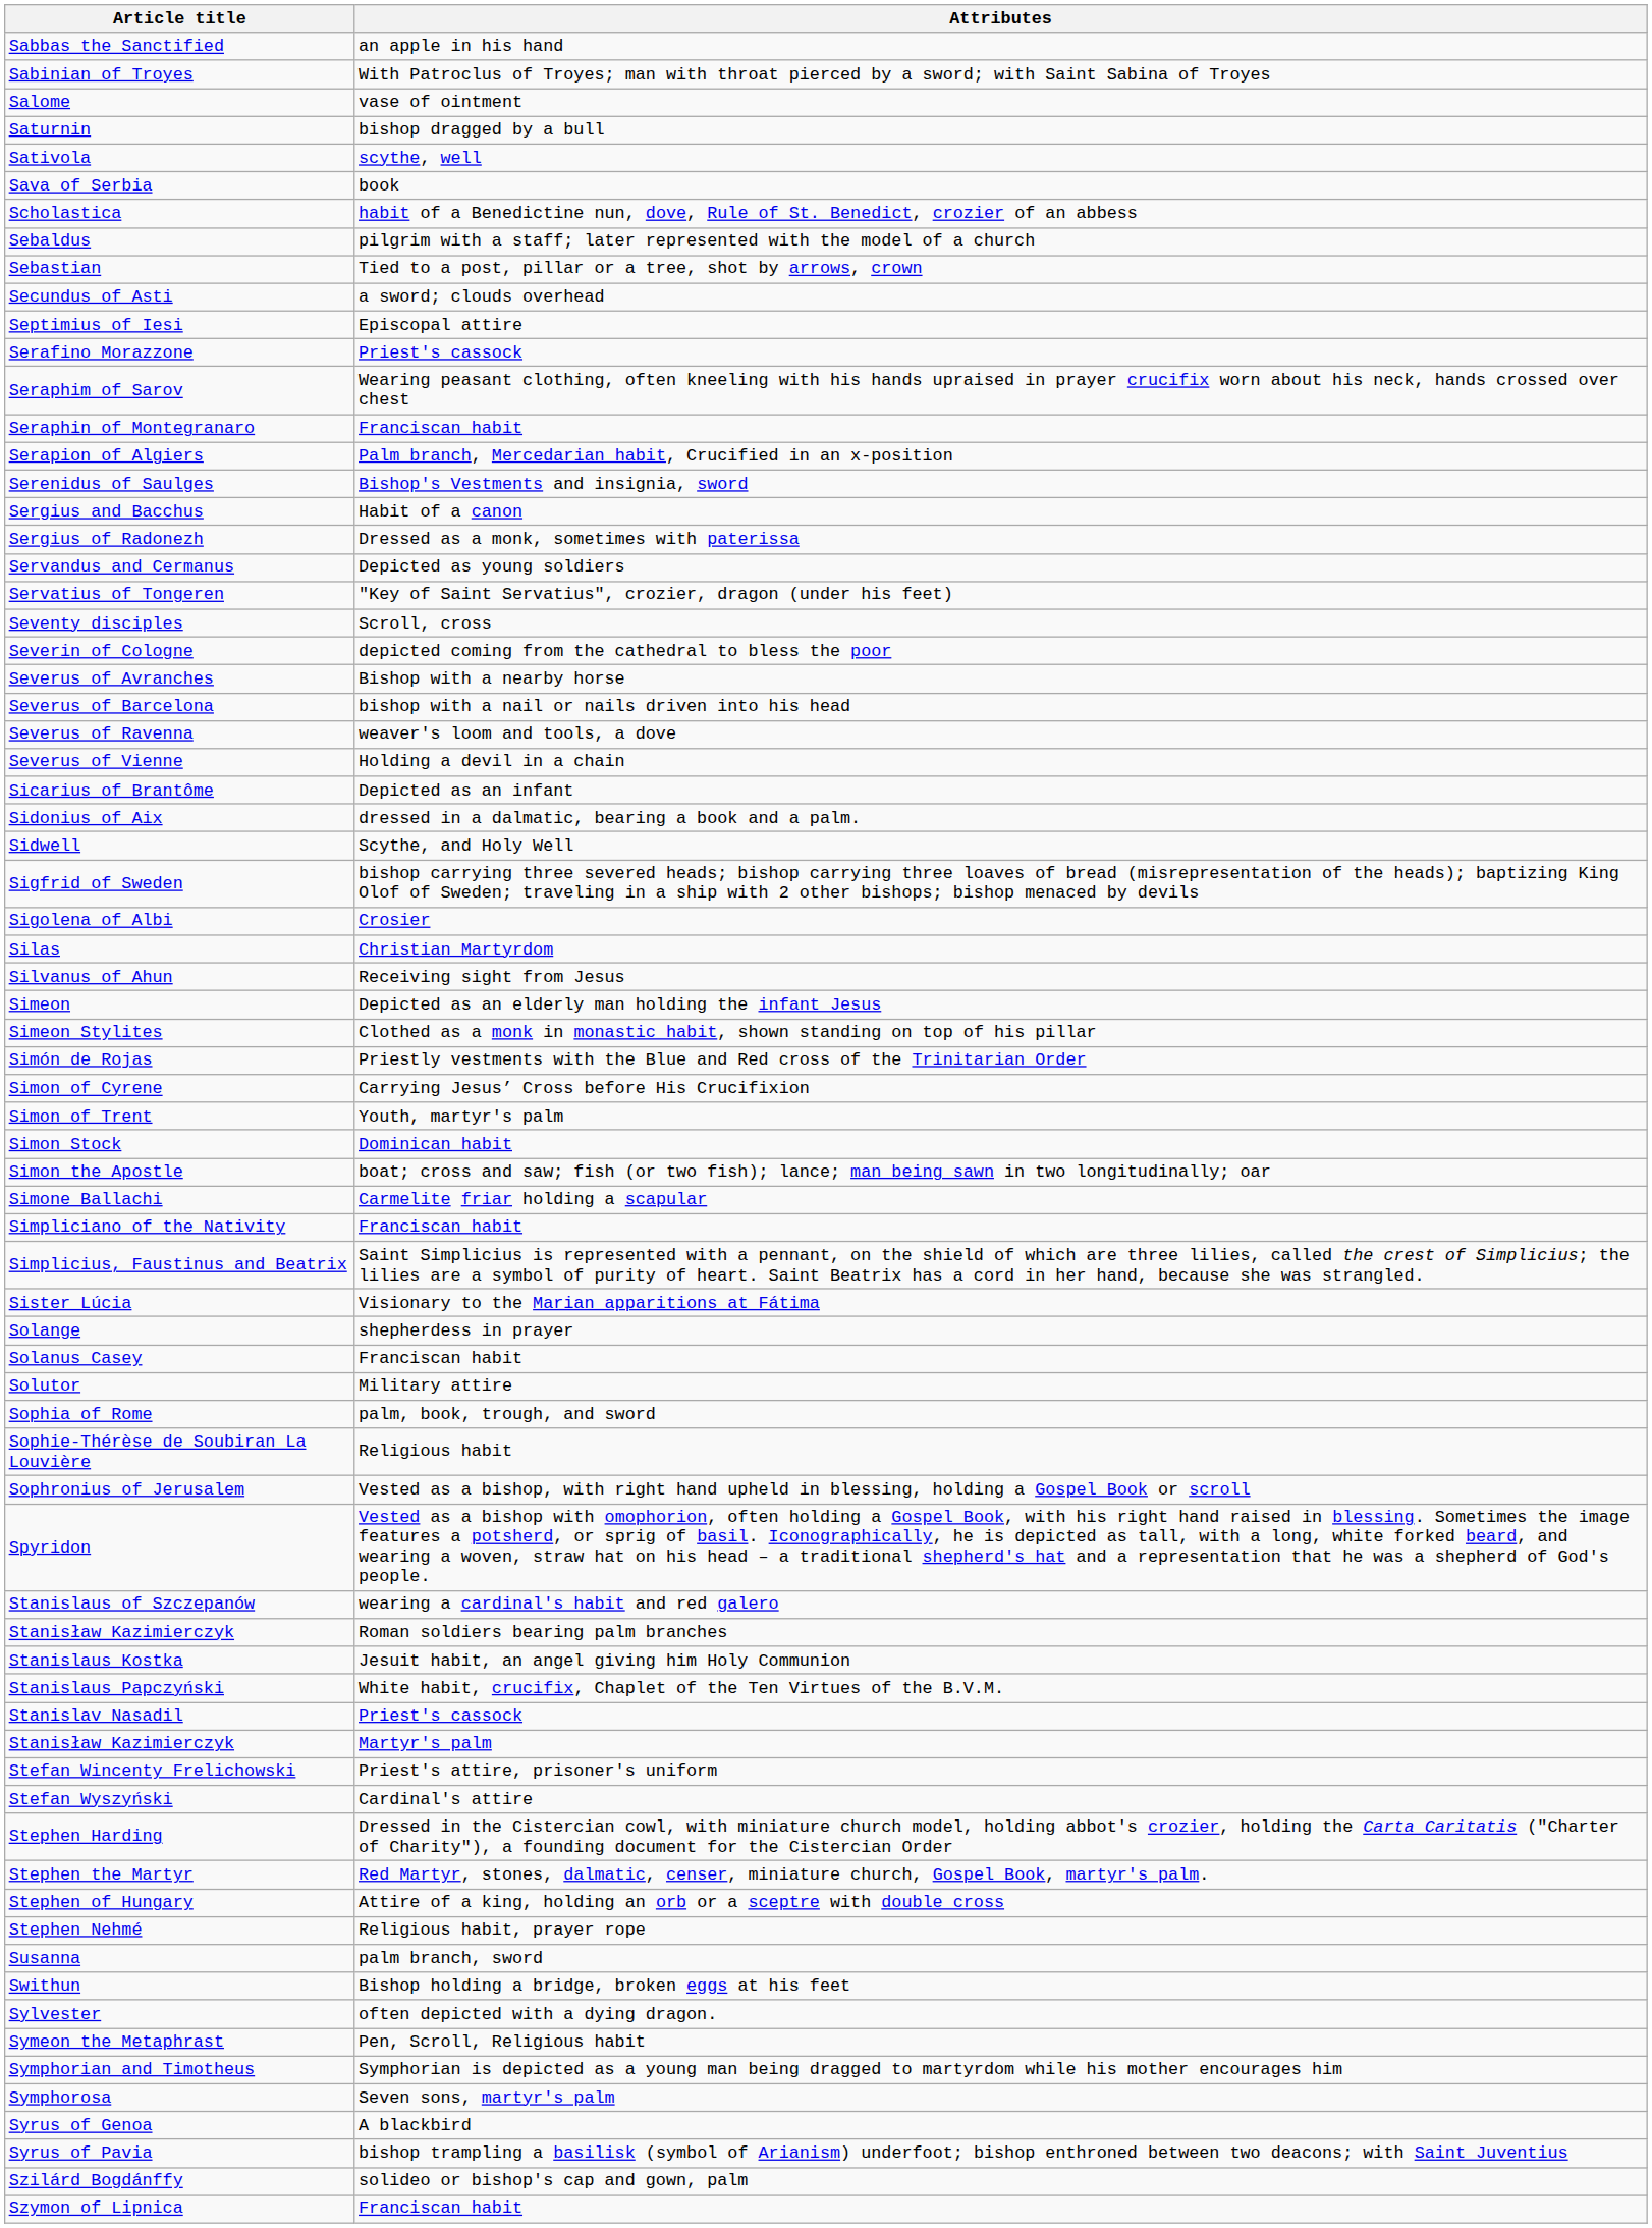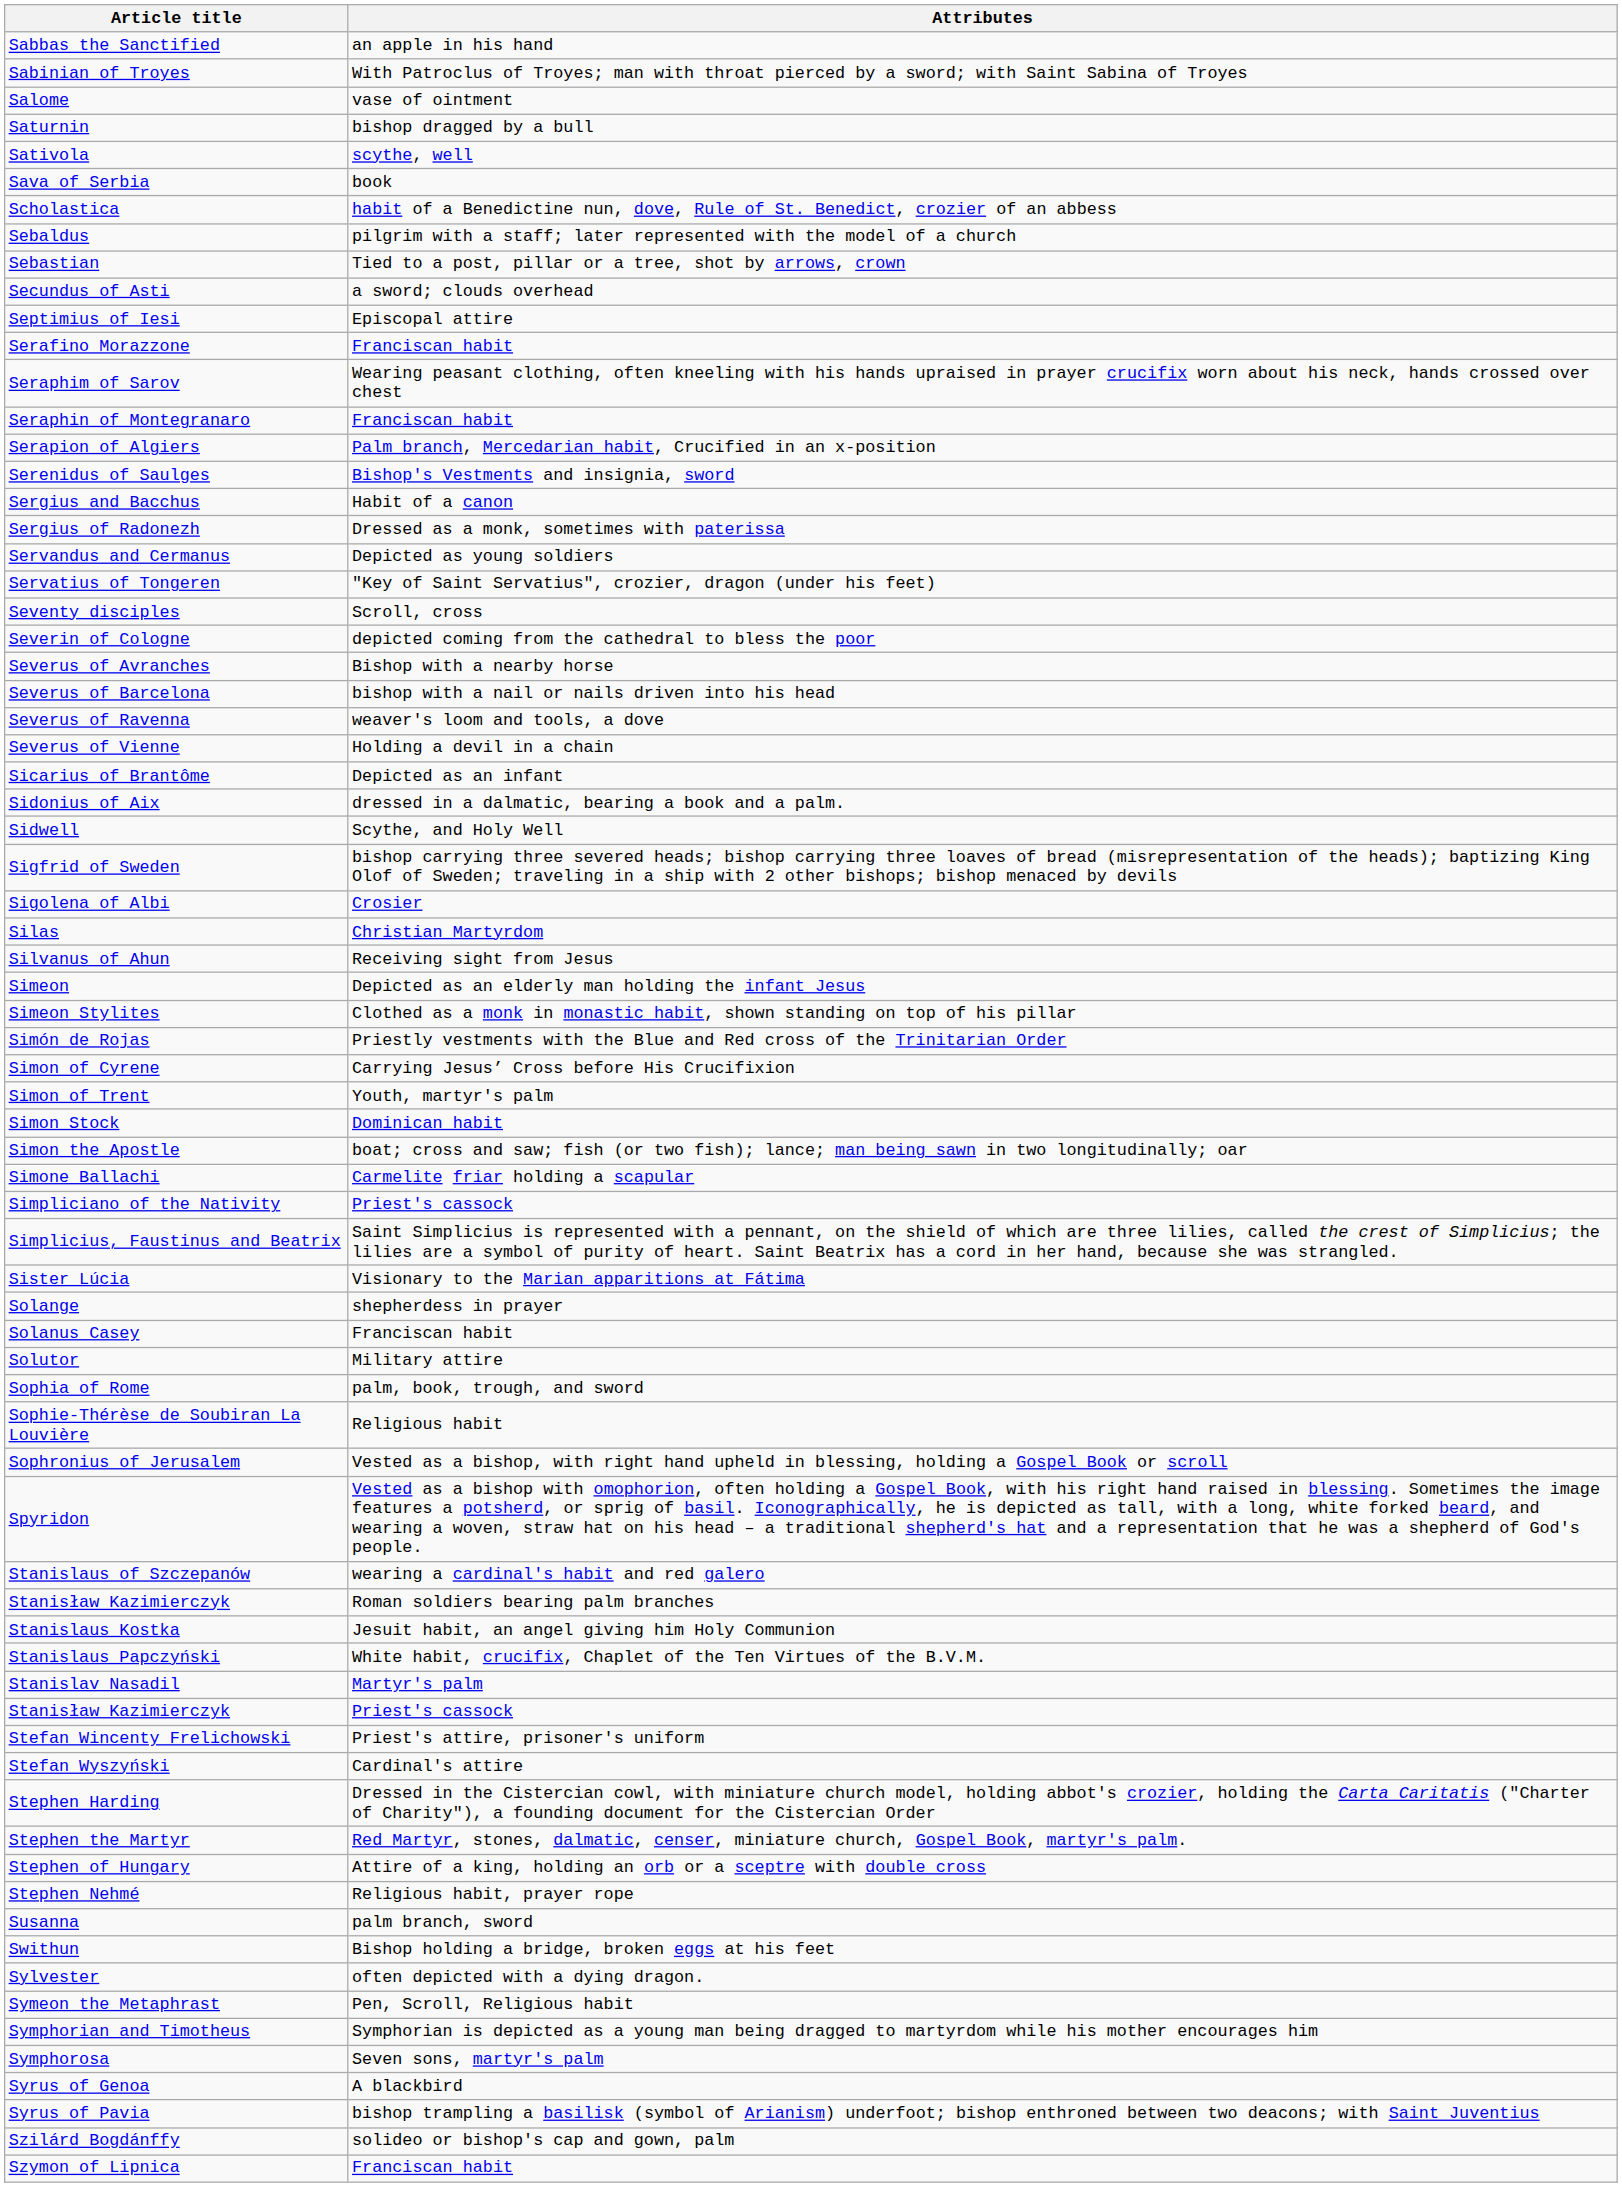row 13 | Attributes: Priest's cassock -> Franciscan habit
row 43 | Attributes: Franciscan habit -> Priest's cassock
row 57 | Attributes: Priest's cassock -> Martyr's palm
row 58 | Attributes: Martyr's palm -> Priest's cassock
